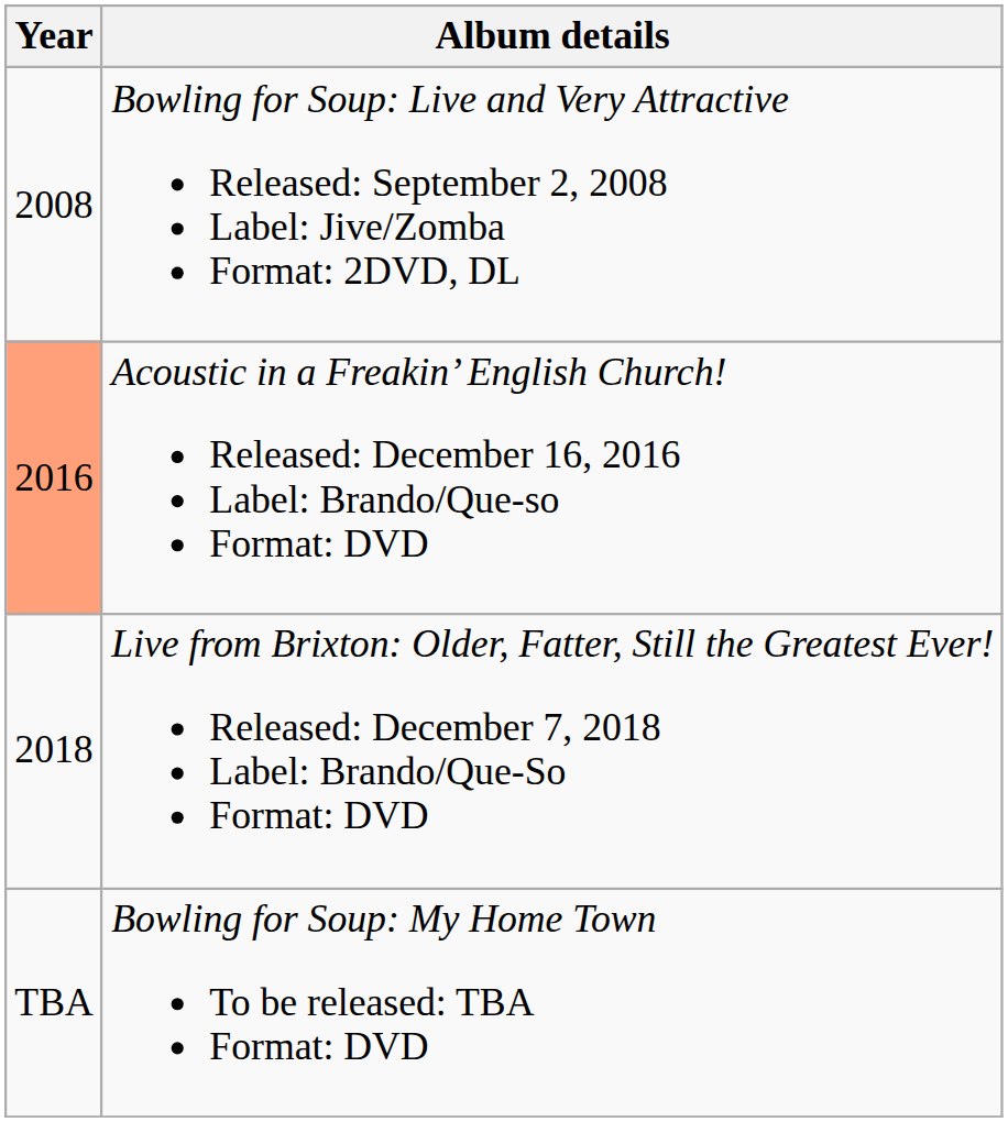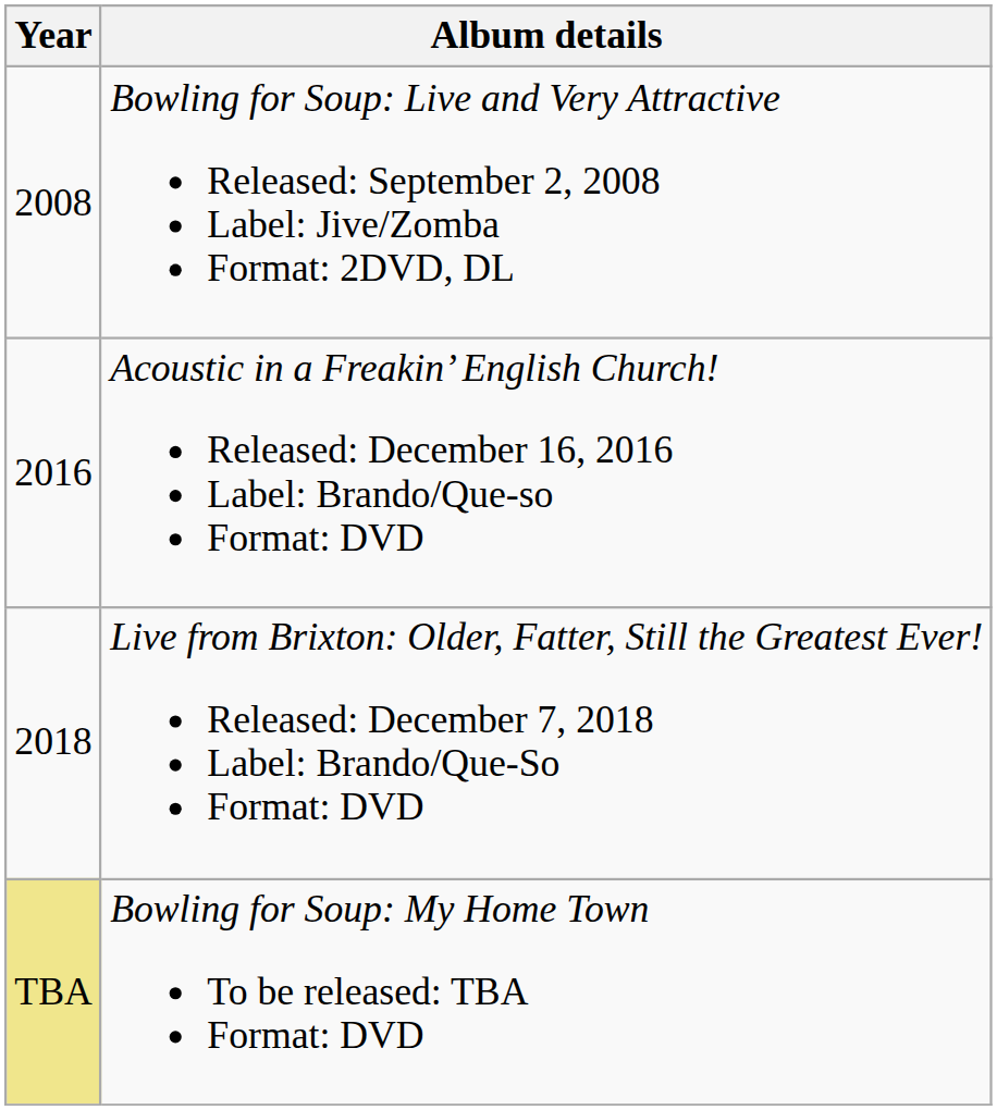row 3 | Year: lightsalmon background -> no background
row 5 | Year: no background -> khaki background
